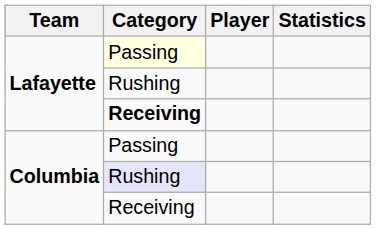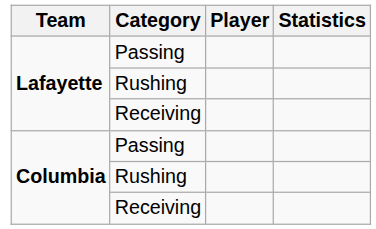Lafayette / Passing | Category: lightyellow background -> no background
Lafayette / Receiving | Category: bold -> normal
Columbia / Rushing | Category: lavender background -> no background
